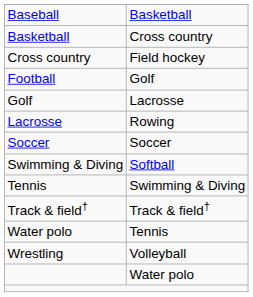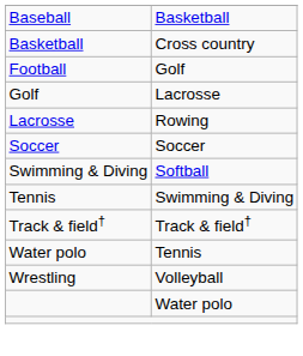- row: Cross country | Field hockey
